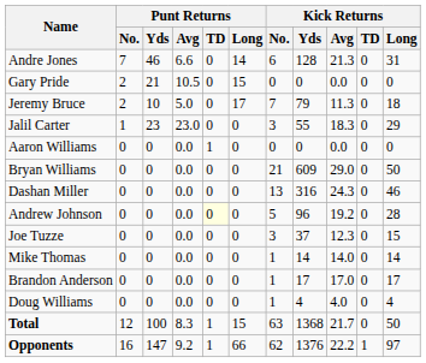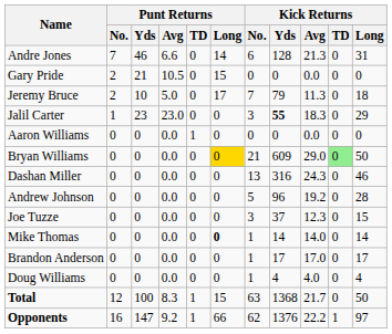Jalil Carter | Kick Returns / Yds: normal -> bold
Bryan Williams | Punt Returns / Long: no background -> gold background
Bryan Williams | Kick Returns / TD: no background -> lightgreen background
Andrew Johnson | Punt Returns / TD: lightyellow background -> no background
Mike Thomas | Punt Returns / Long: normal -> bold
